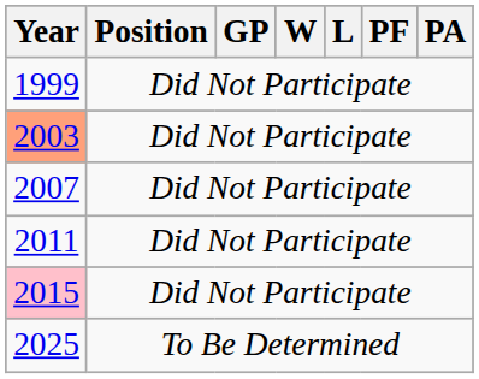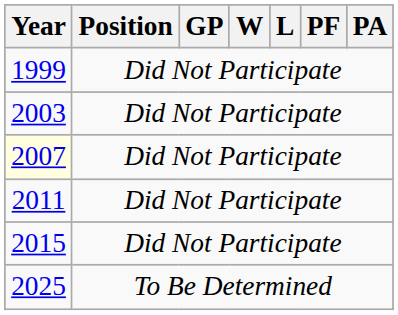2003 | Year: lightsalmon background -> no background
2007 | Year: no background -> lightyellow background
2015 | Year: pink background -> no background
